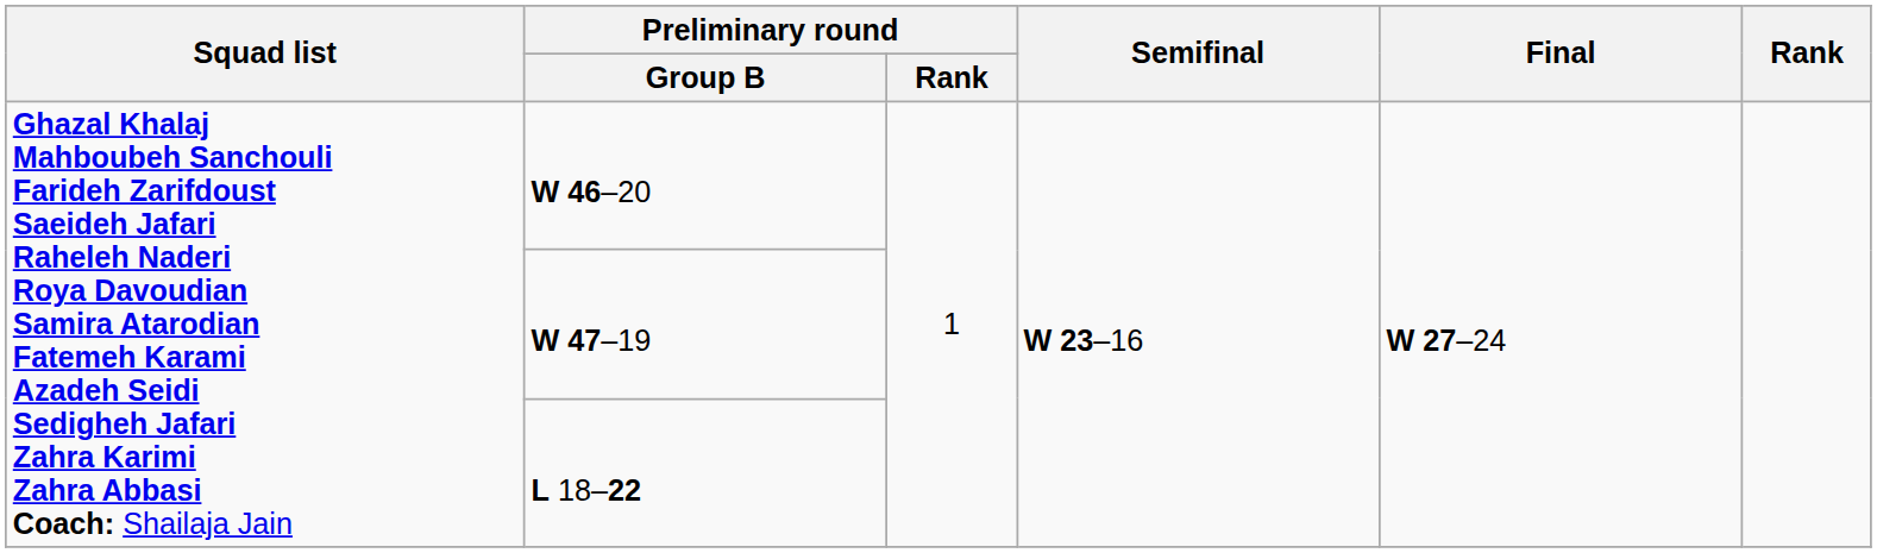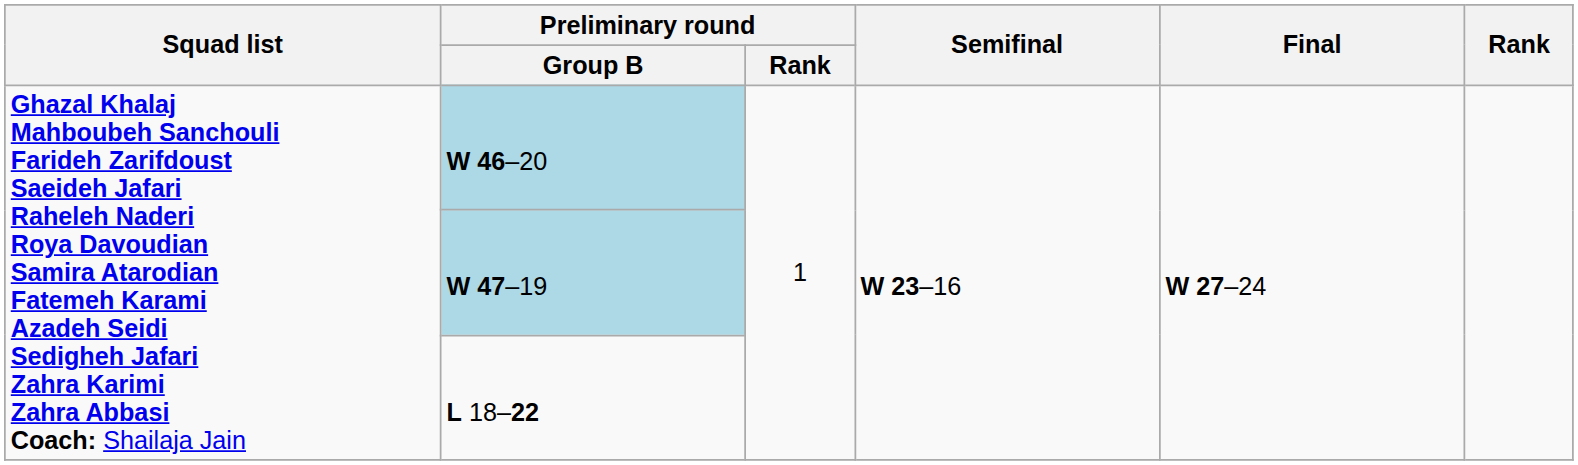W 46–20 | Preliminary round / Group B: no background -> lightblue background
W 47–19 | Preliminary round / Group B: no background -> lightblue background
